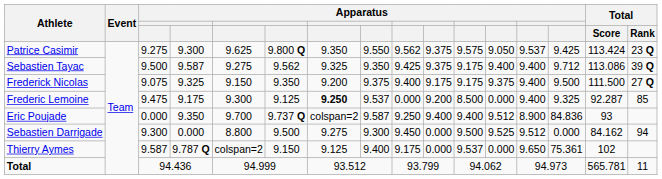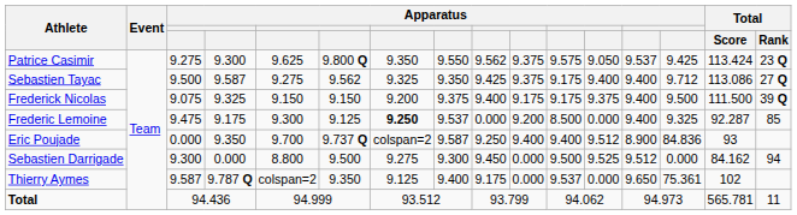Sebastien Tayac | Total / Rank: 39 Q -> 27 Q
Frederick Nicolas | column 6: 9.350 -> 9.150
Frederick Nicolas | Total / Rank: 27 Q -> 39 Q
Thierry Aymes | column 6: 9.150 -> 9.350
